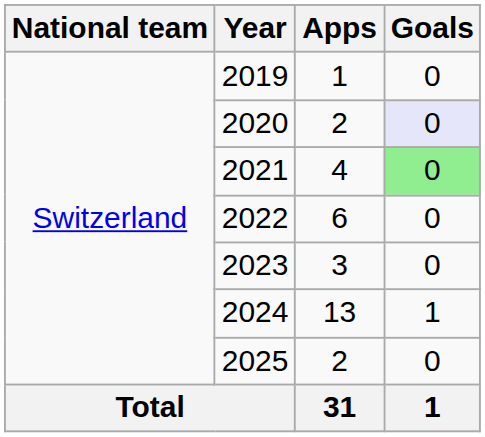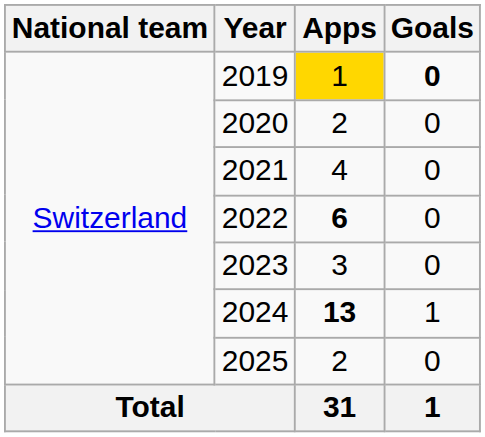2019 | Apps: no background -> gold background
2019 | Goals: normal -> bold
2020 | Goals: lavender background -> no background
2021 | Goals: lightgreen background -> no background
2022 | Apps: normal -> bold
2024 | Apps: normal -> bold
